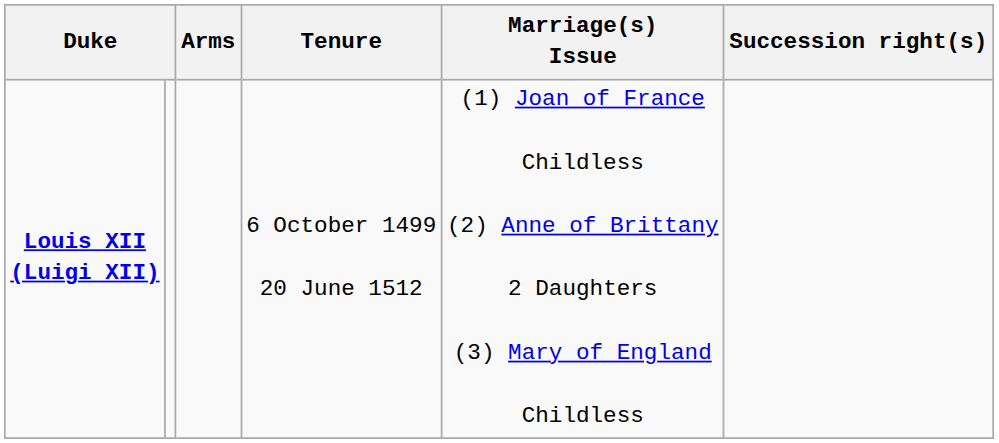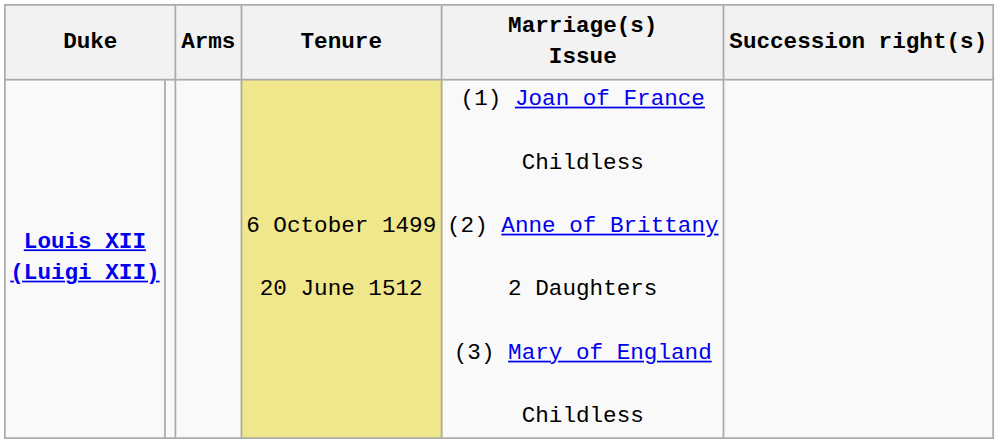Louis XII (Luigi XII) | Tenure: no background -> khaki background
